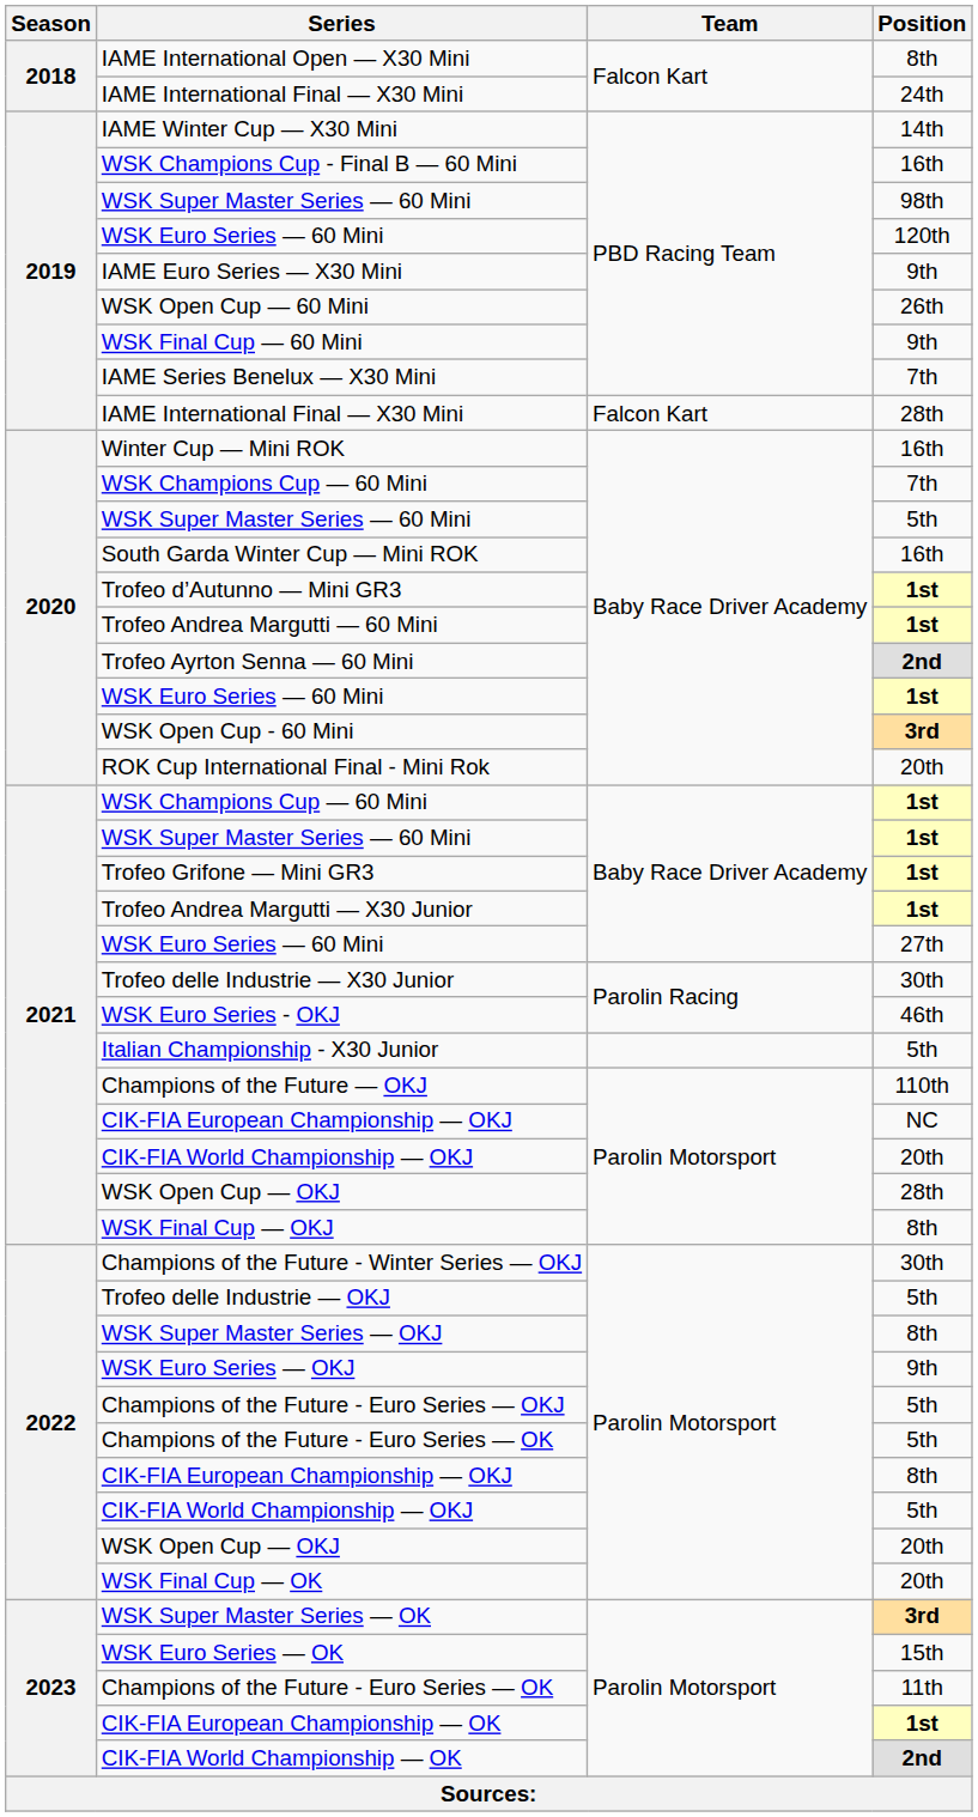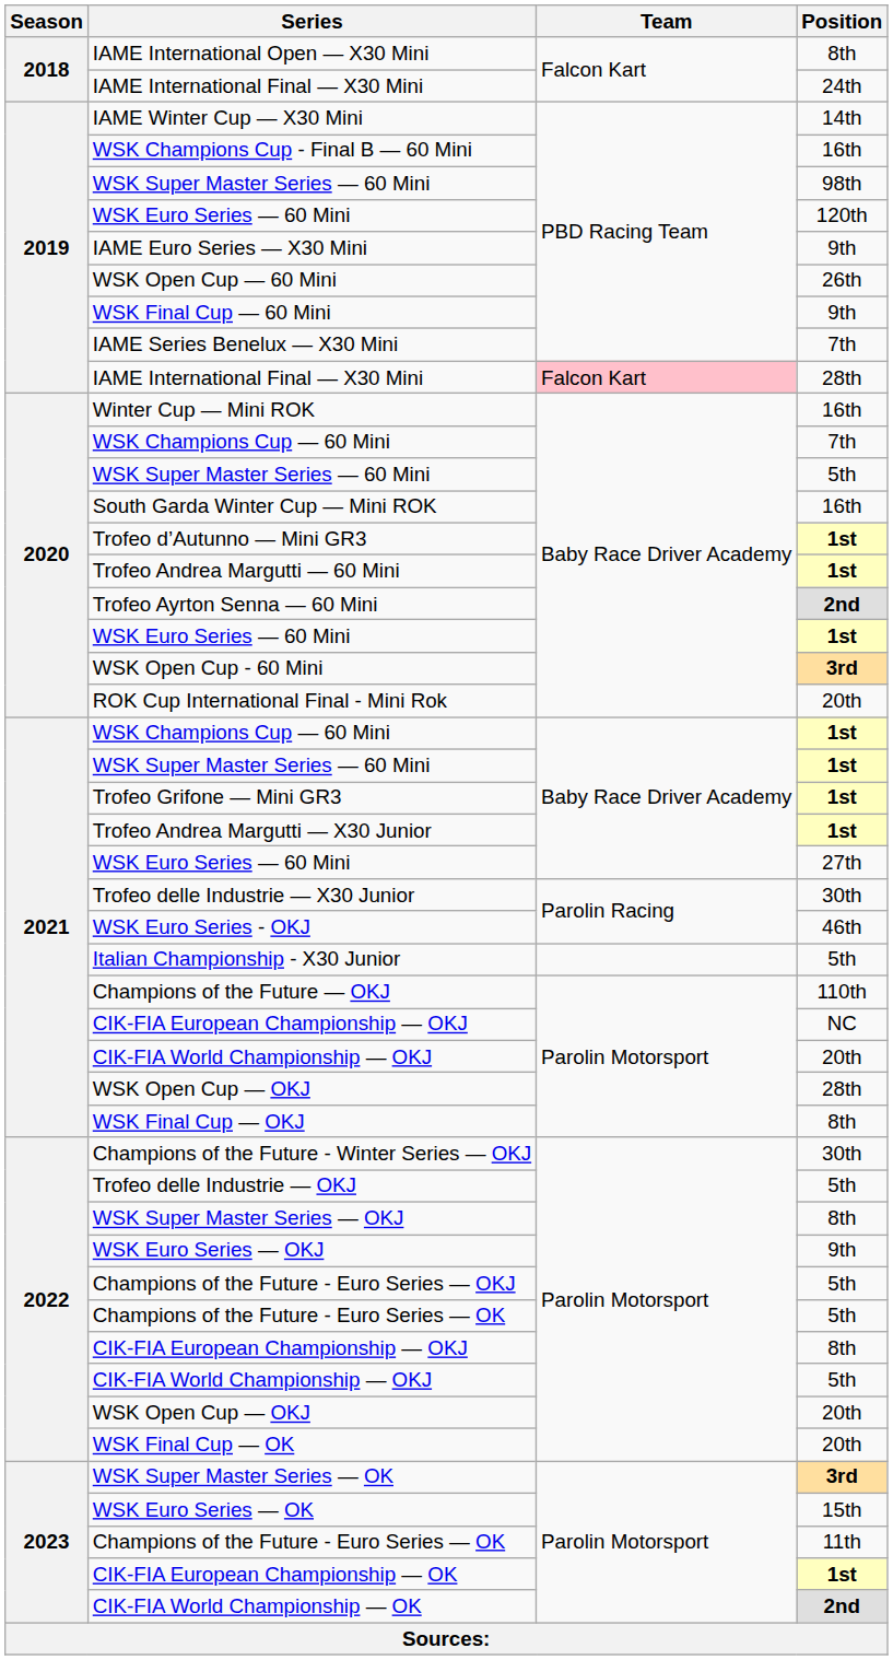IAME International Final — X30 Mini / 28th | Team: no background -> pink background
